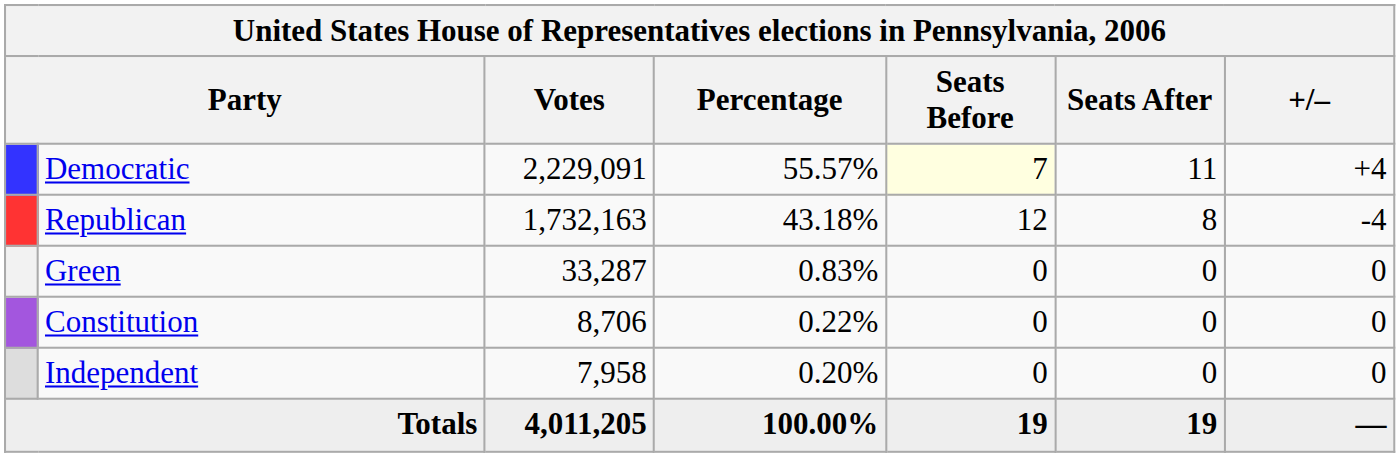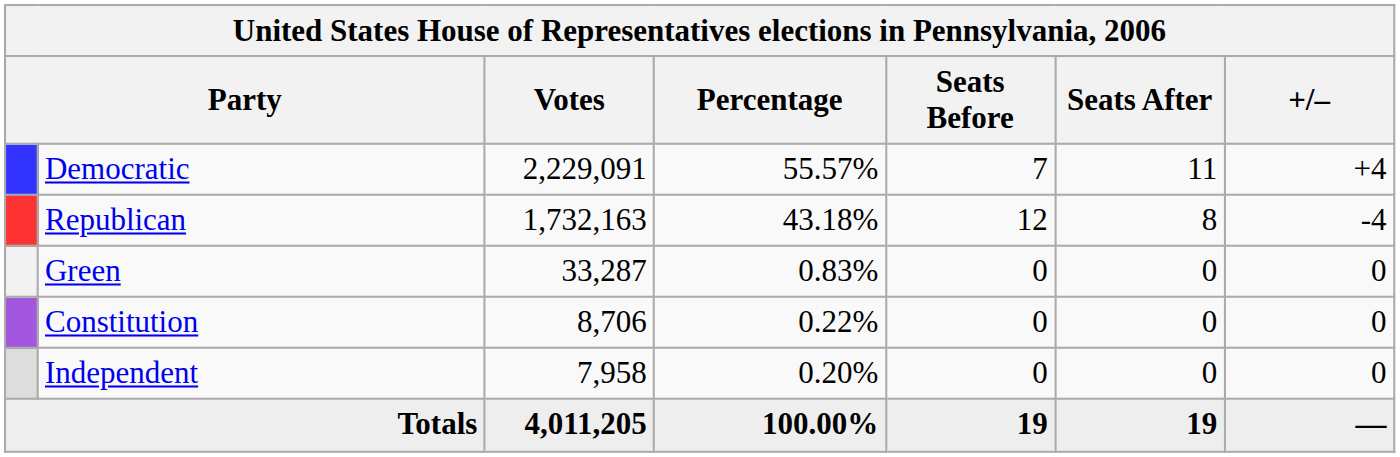Democratic | Seats Before: lightyellow background -> no background
